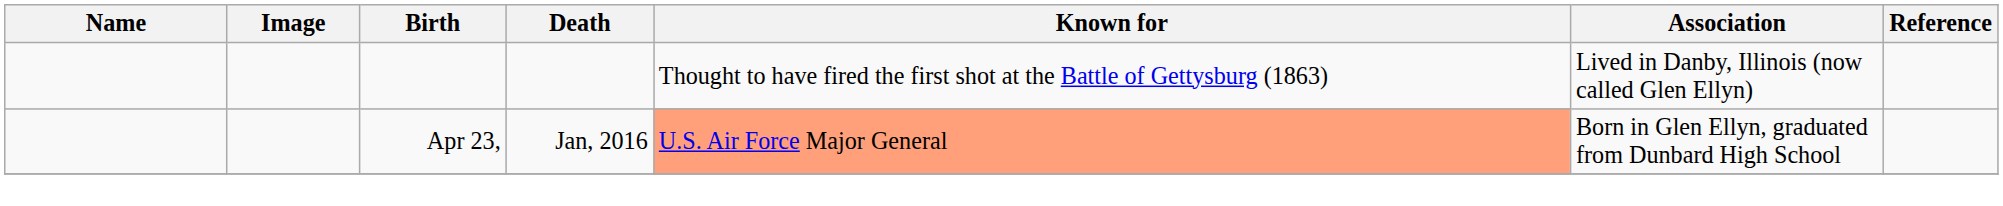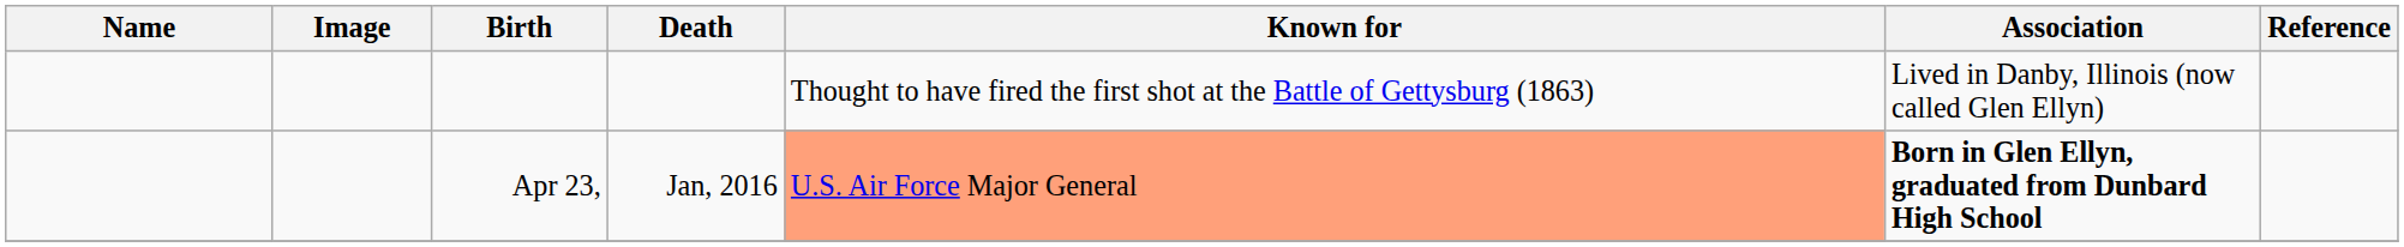Apr 23, | Association: normal -> bold
